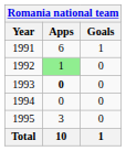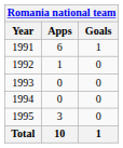1992 | Apps: lightgreen background -> no background
1993 | Apps: bold -> normal
